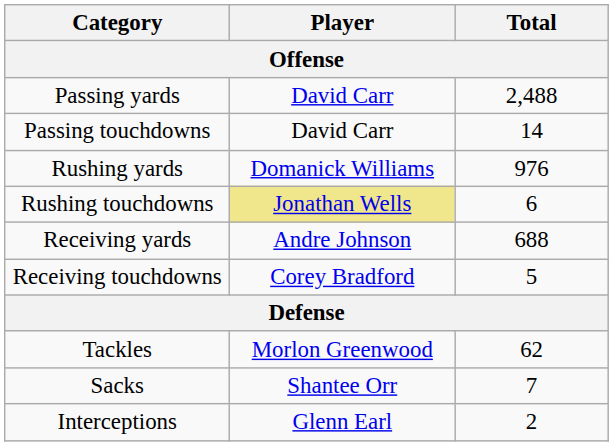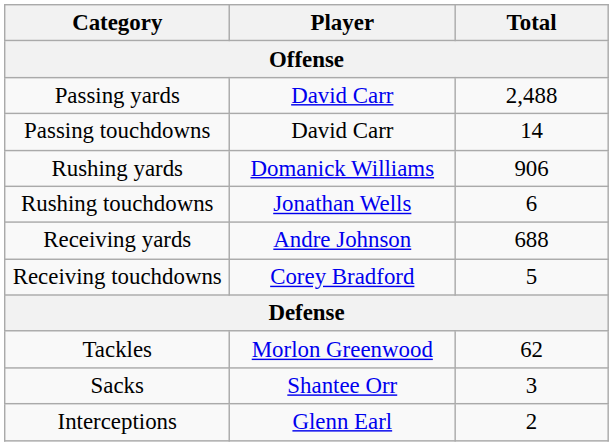Rushing yards | Total: 976 -> 906
Rushing touchdowns | Player: khaki background -> no background
Sacks | Total: 7 -> 3
